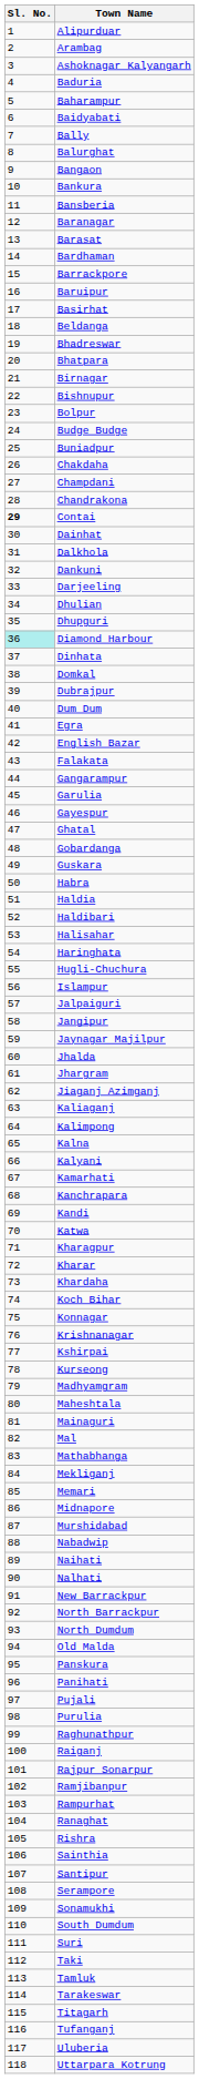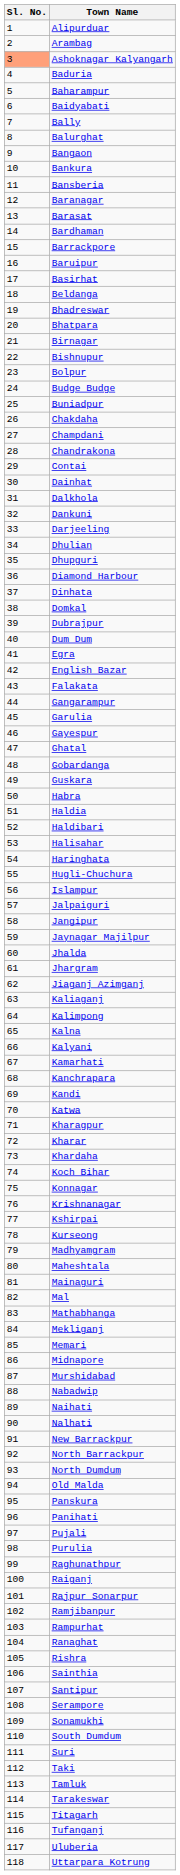Ashoknagar Kalyangarh | Sl. No.: no background -> lightsalmon background
Contai | Sl. No.: bold -> normal
Diamond Harbour | Sl. No.: paleturquoise background -> no background
